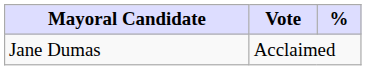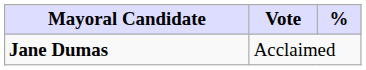Jane Dumas | Mayoral Candidate: normal -> bold
